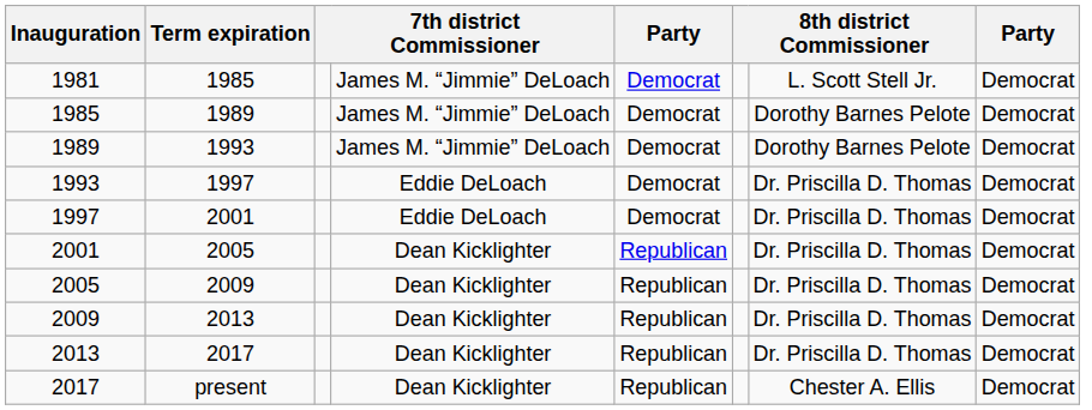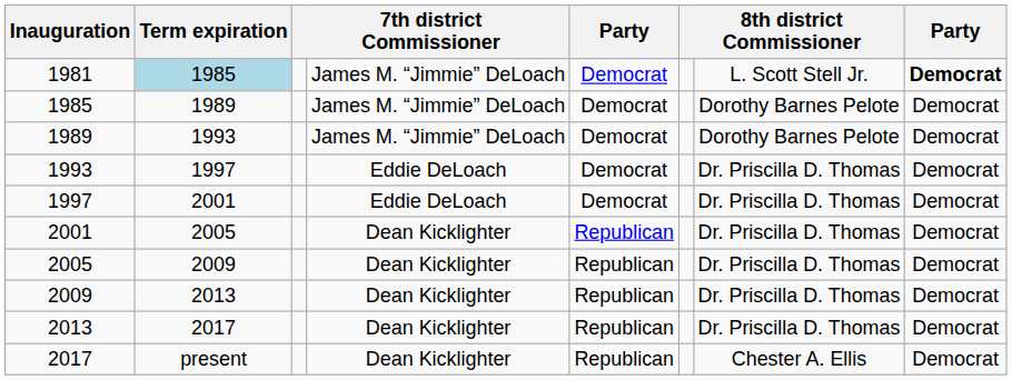1981 | Term expiration: no background -> lightblue background
1981 | column 8: normal -> bold
